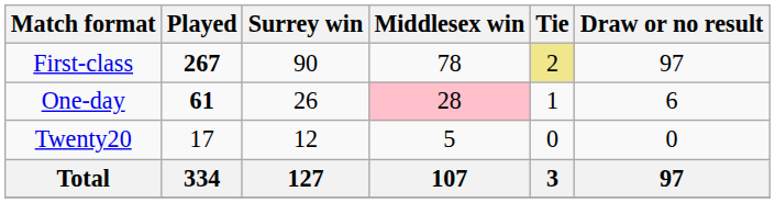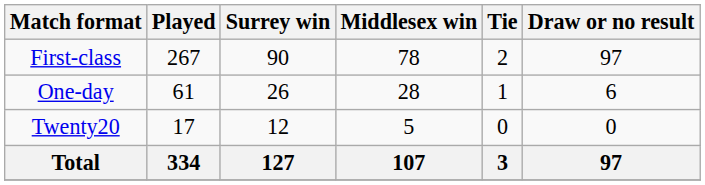First-class | Played: bold -> normal
First-class | Tie: khaki background -> no background
One-day | Played: bold -> normal
One-day | Middlesex win: pink background -> no background
